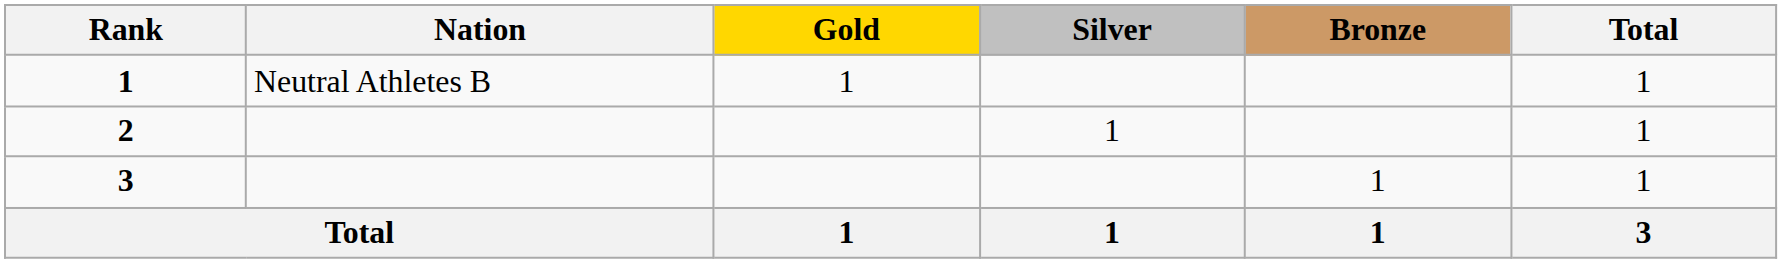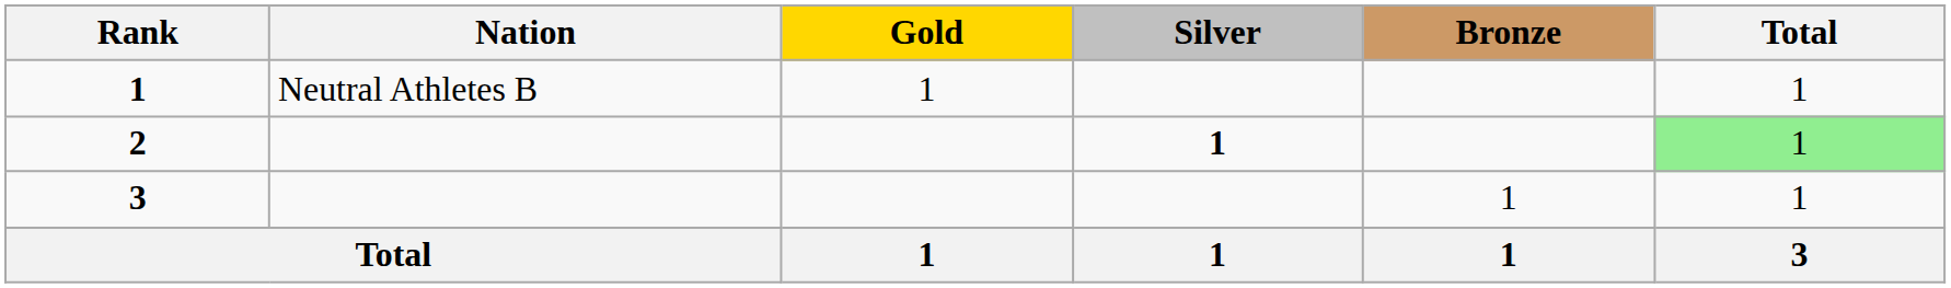2 | Silver: normal -> bold
2 | Total: no background -> lightgreen background
